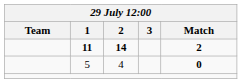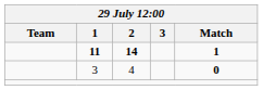row 3 | Match: 2 -> 1
row 4 | 1: 5 -> 3
